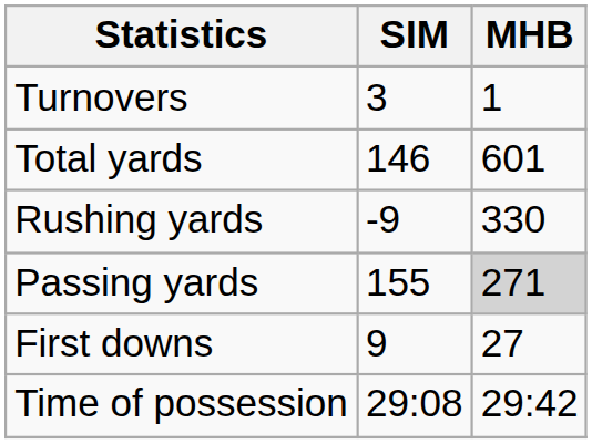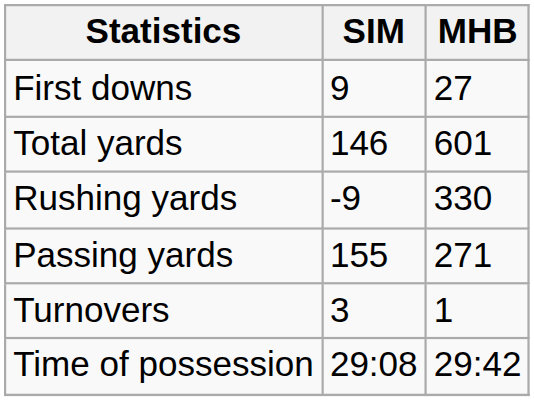rows swapped: First downs <-> Turnovers
Passing yards | MHB: lightgrey background -> no background
